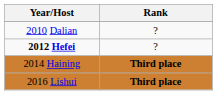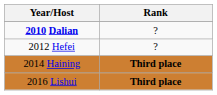2010 Dalian | Year/Host: normal -> bold
2012 Hefei | Year/Host: bold -> normal
